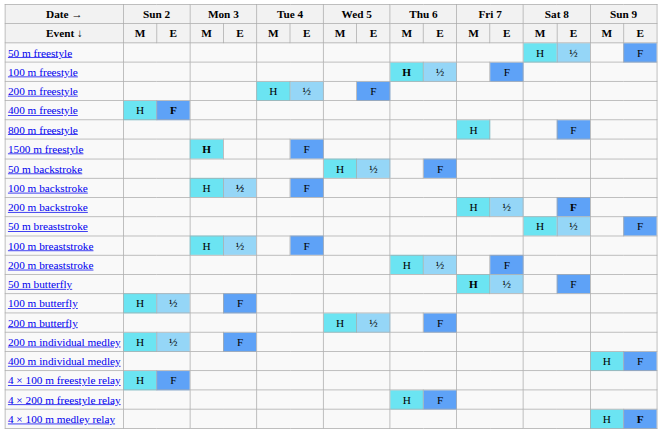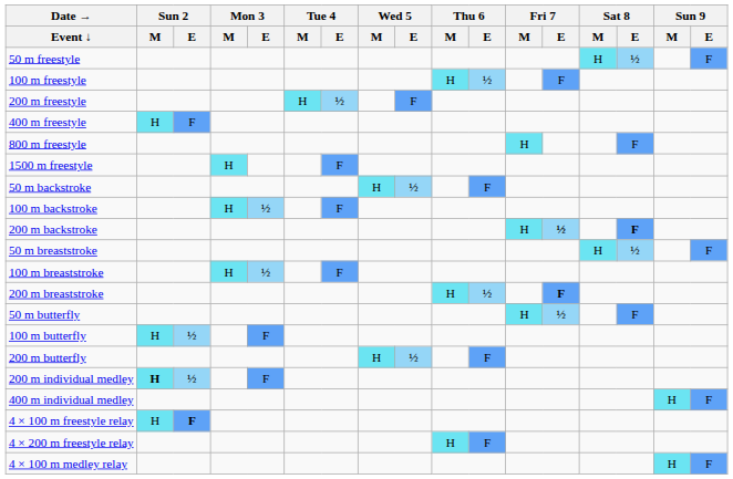100 m freestyle | Thu 6 / M: bold -> normal
400 m freestyle | Sun 2 / E: bold -> normal
1500 m freestyle | Mon 3 / M: bold -> normal
100 m backstroke | Mon 3 / E: bold -> normal
200 m backstroke | Fri 7 / E: normal -> bold
200 m breaststroke | Fri 7 / E: normal -> bold
50 m butterfly | Fri 7 / M: bold -> normal
200 m individual medley | Sun 2 / M: normal -> bold
4 × 100 m freestyle relay | Sun 2 / E: normal -> bold
4 × 100 m medley relay | Sun 9 / E: bold -> normal
